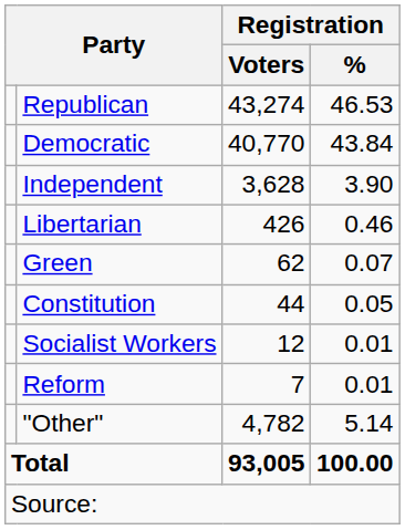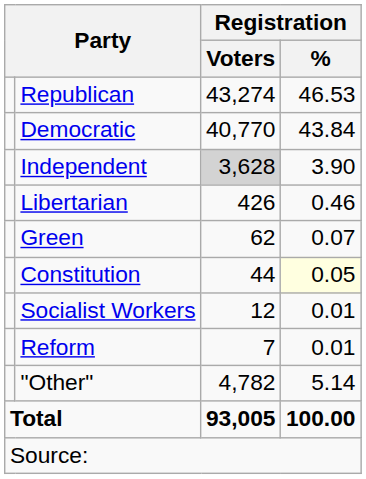Independent | Registration / Voters: no background -> lightgrey background
Constitution | Registration / %: no background -> lightyellow background
